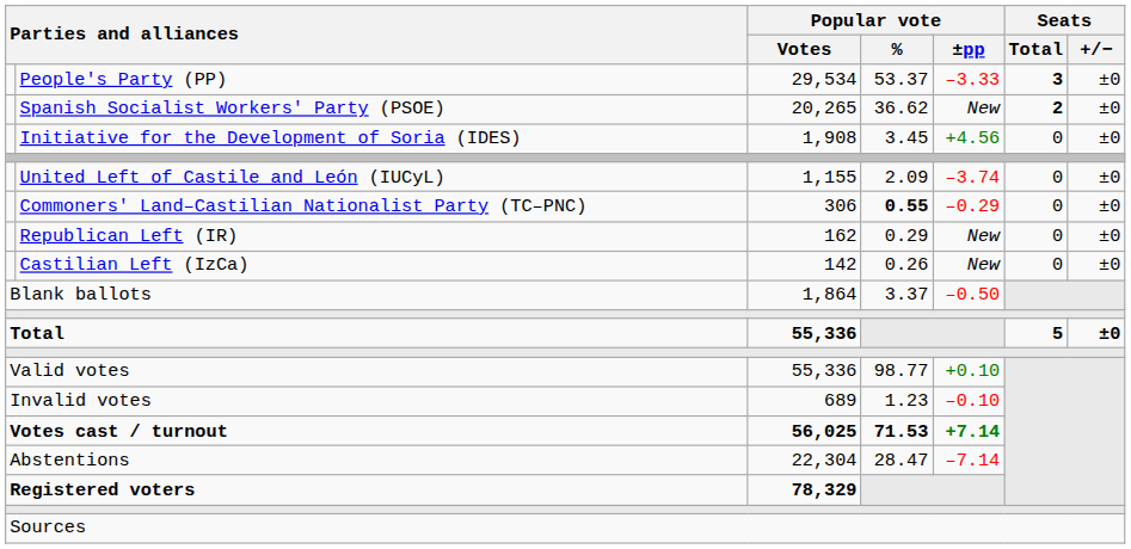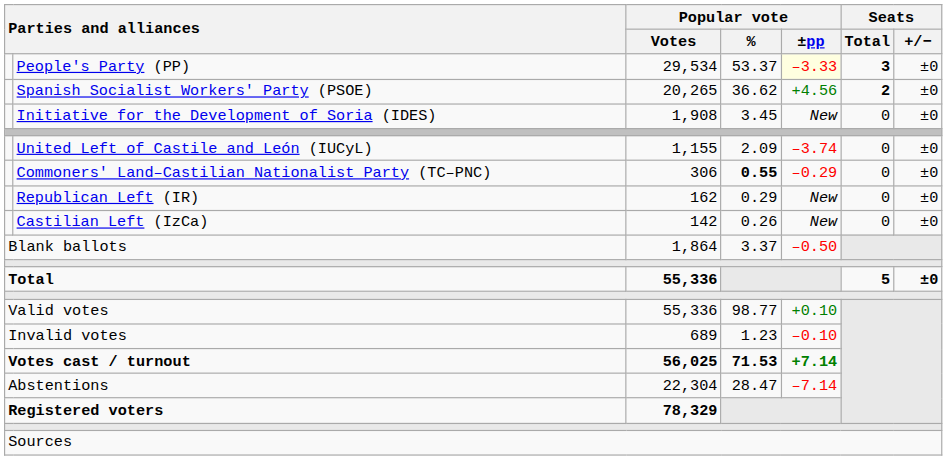People's Party (PP) | Popular vote / ±pp: no background -> lightyellow background
Spanish Socialist Workers' Party (PSOE) | Popular vote / ±pp: New -> +4.56
Initiative for the Development of Soria (IDES) | Popular vote / ±pp: +4.56 -> New
